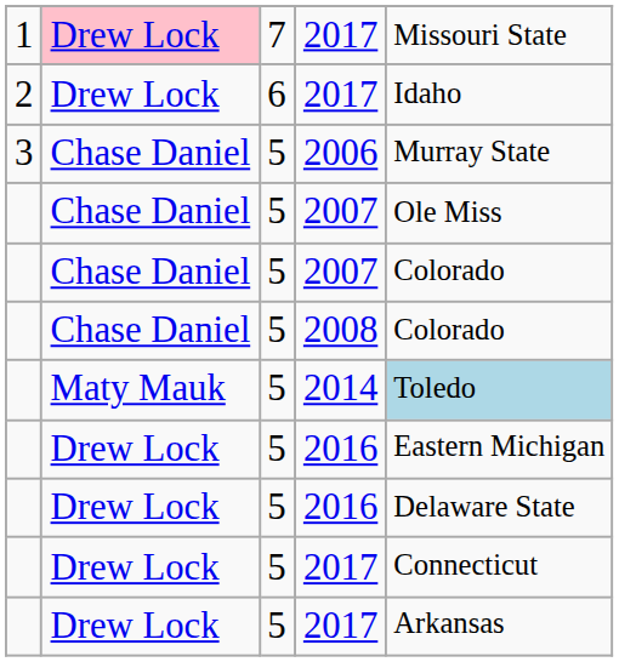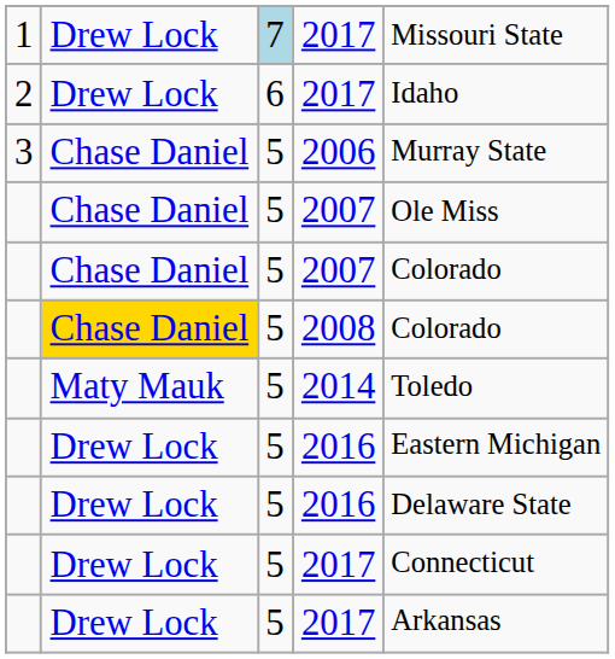1 / 2017 | column 2: pink background -> no background
1 / 2017 | column 3: no background -> lightblue background
2008 | column 2: no background -> gold background
2014 | column 5: lightblue background -> no background
